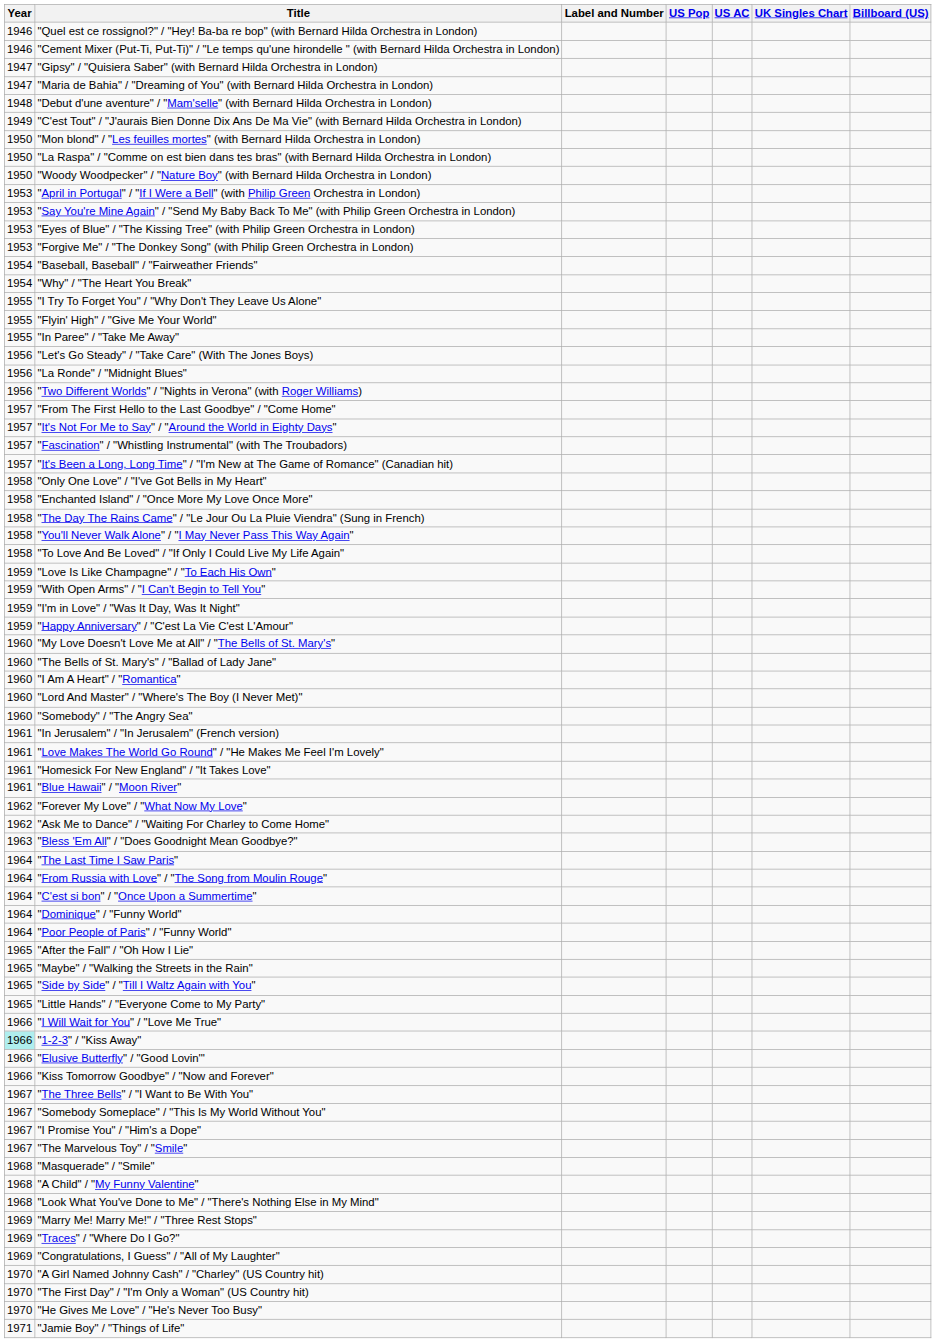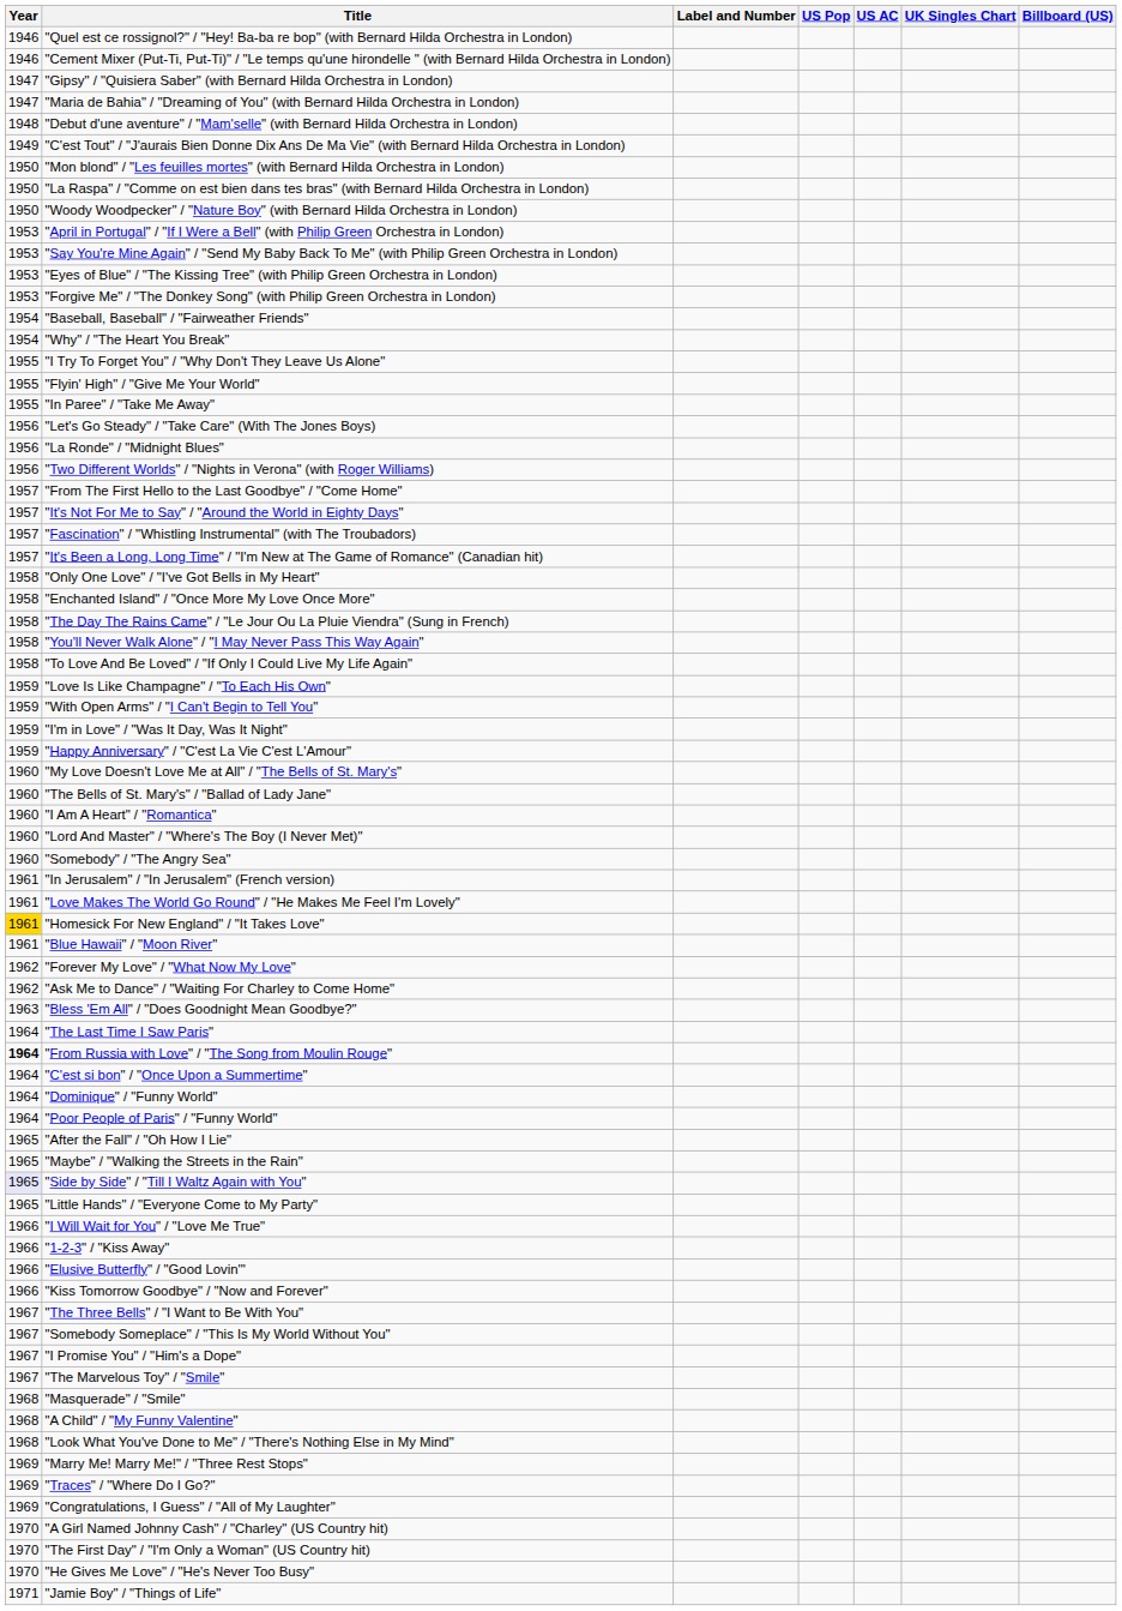"Homesick For New England" / "It Takes Love" | Year: no background -> gold background
"From Russia with Love" / "The Song from Moulin Rouge" | Year: normal -> bold
"Side by Side" / "Till I Waltz Again with You" | Year: no background -> lavender background
"1-2-3" / "Kiss Away" | Year: paleturquoise background -> no background
